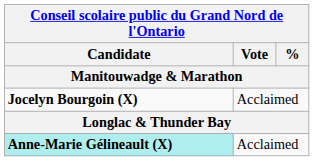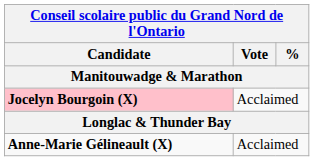Jocelyn Bourgoin (X) | Candidate: no background -> pink background
Anne-Marie Gélineault (X) | Candidate: paleturquoise background -> no background
